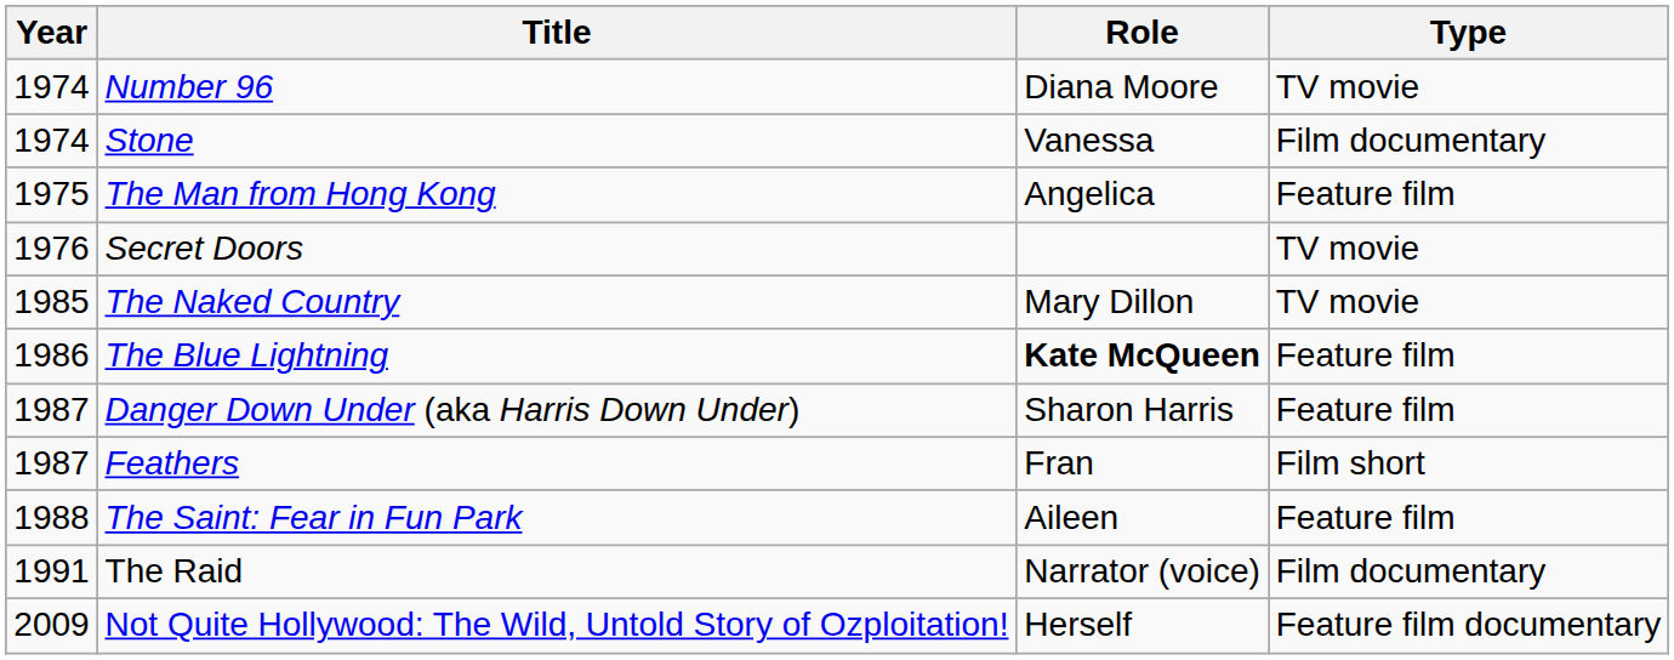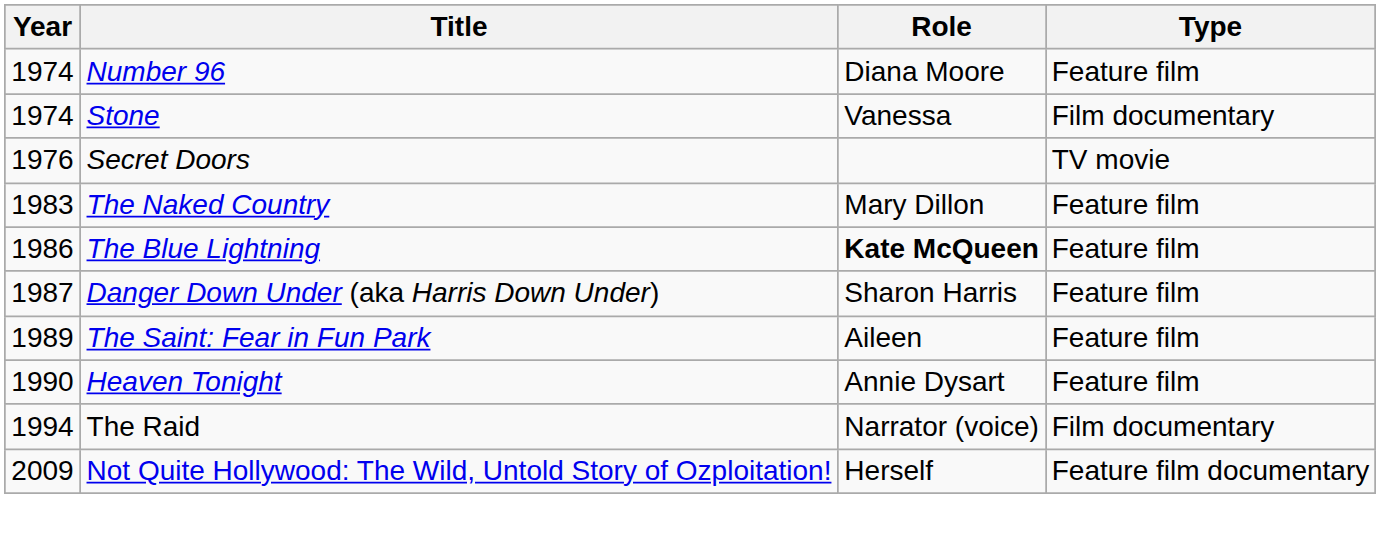Number 96 | Type: TV movie -> Feature film
- row: 1975 | The Man from Hong Kong | Angelica | Feature film
The Naked Country | Year: 1985 -> 1983
The Naked Country | Type: TV movie -> Feature film
- row: 1987 | Feathers | Fran | Film short
The Saint: Fear in Fun Park | Year: 1988 -> 1989
+ row: 1990 | Heaven Tonight | Annie Dysart | Feature film
The Raid | Year: 1991 -> 1994
